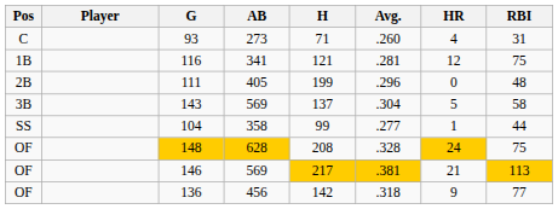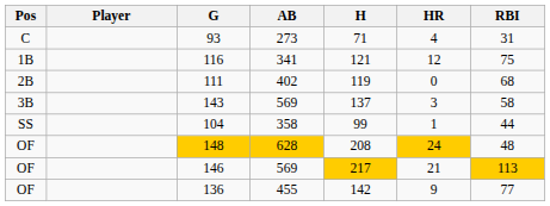- column: Avg. | .260 | .281 | .296 | .304 | .277 | .328 | .381 | .318
111 | AB: 405 -> 402
111 | H: 199 -> 119
111 | RBI: 48 -> 68
143 | HR: 5 -> 3
148 | RBI: 75 -> 48
136 | AB: 456 -> 455
